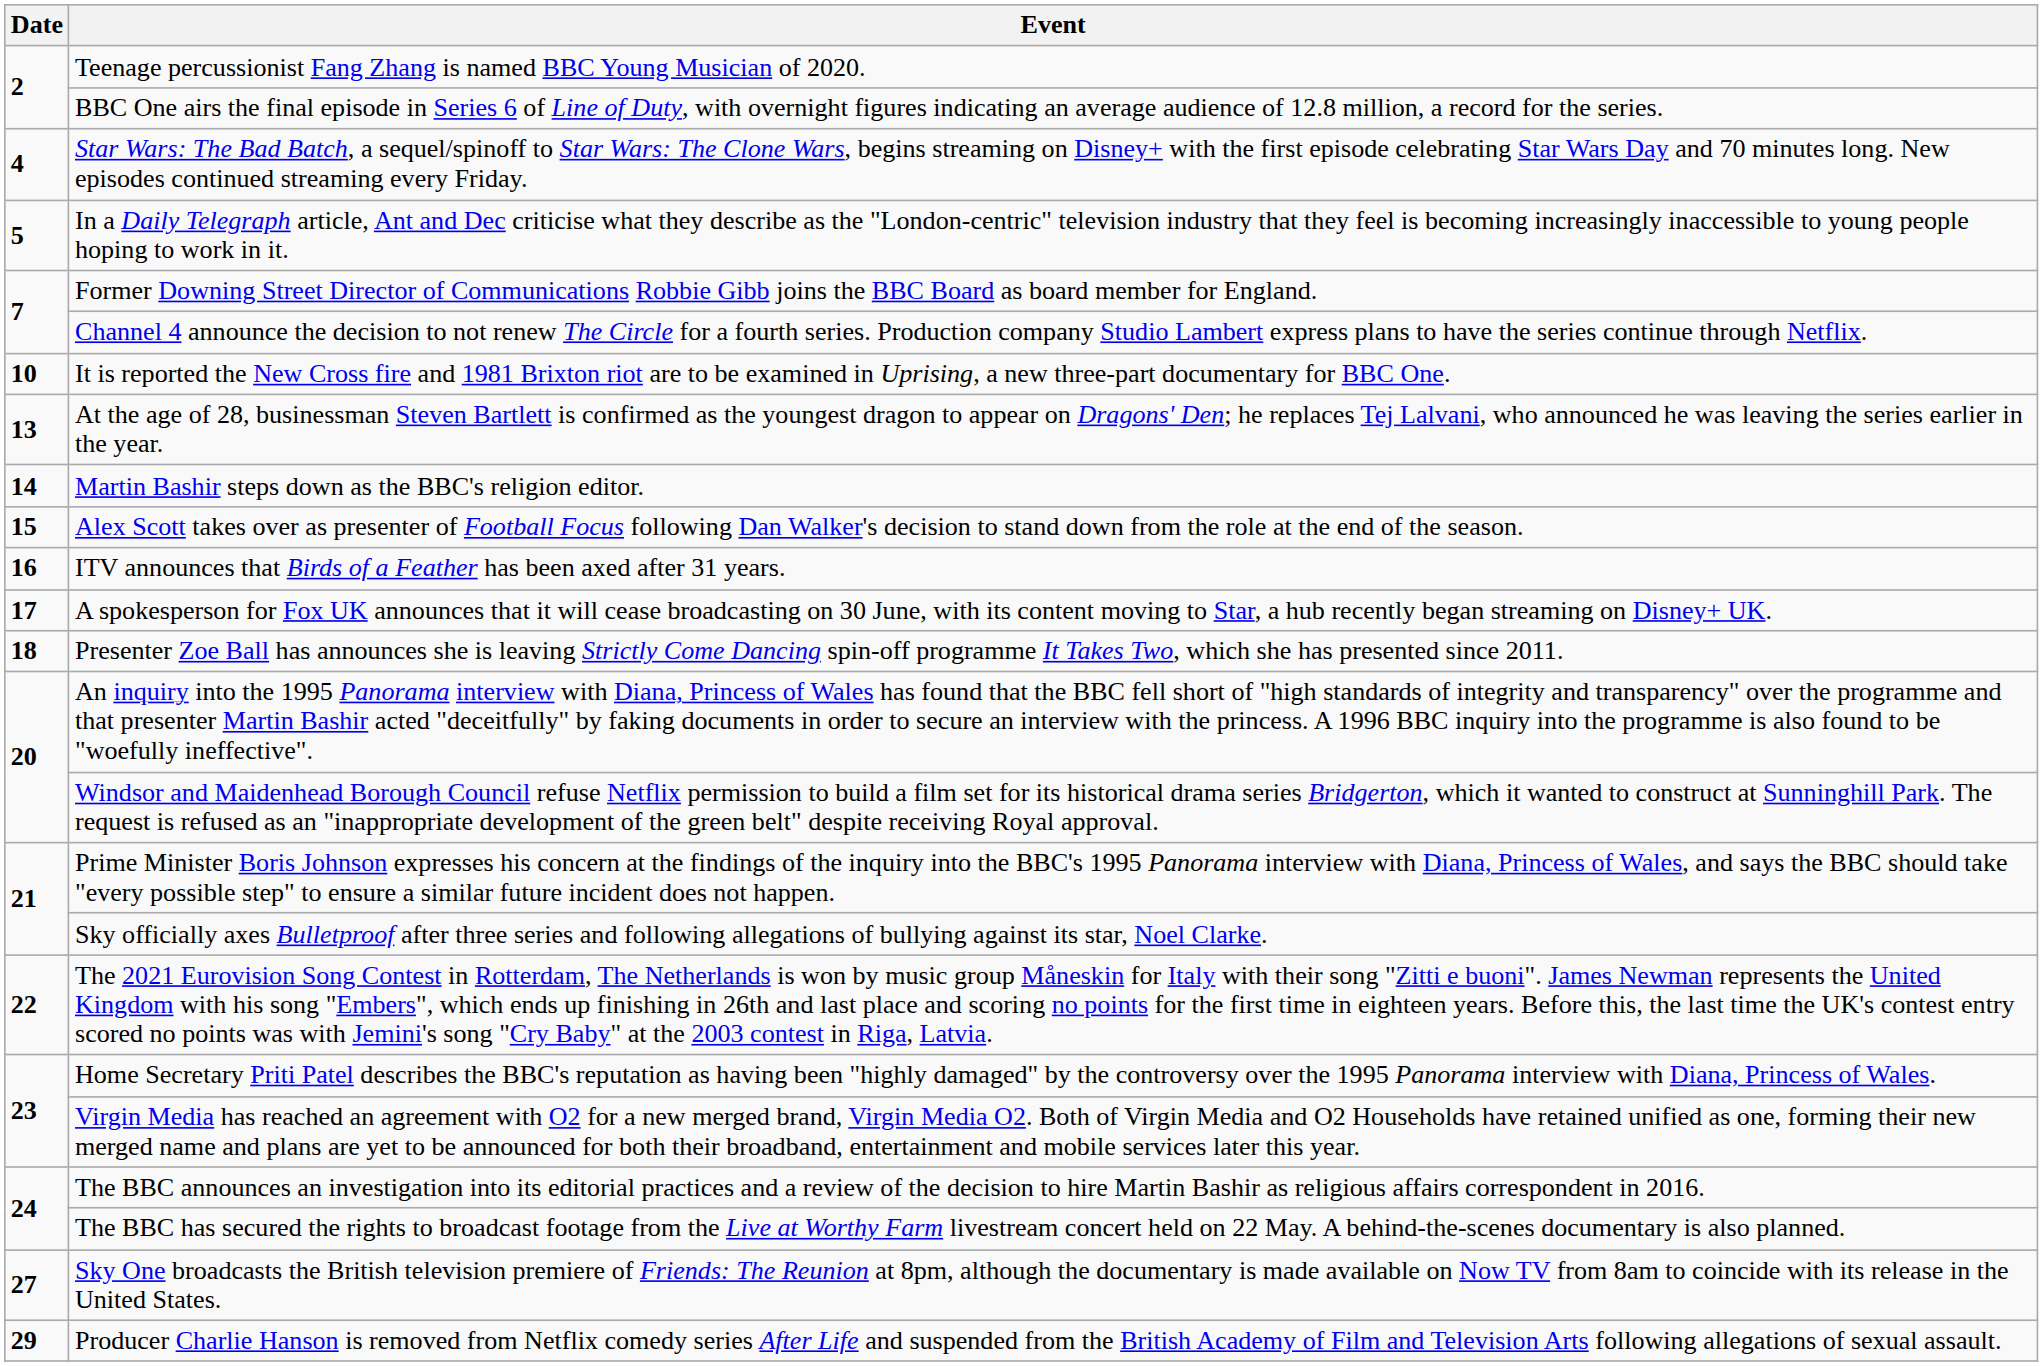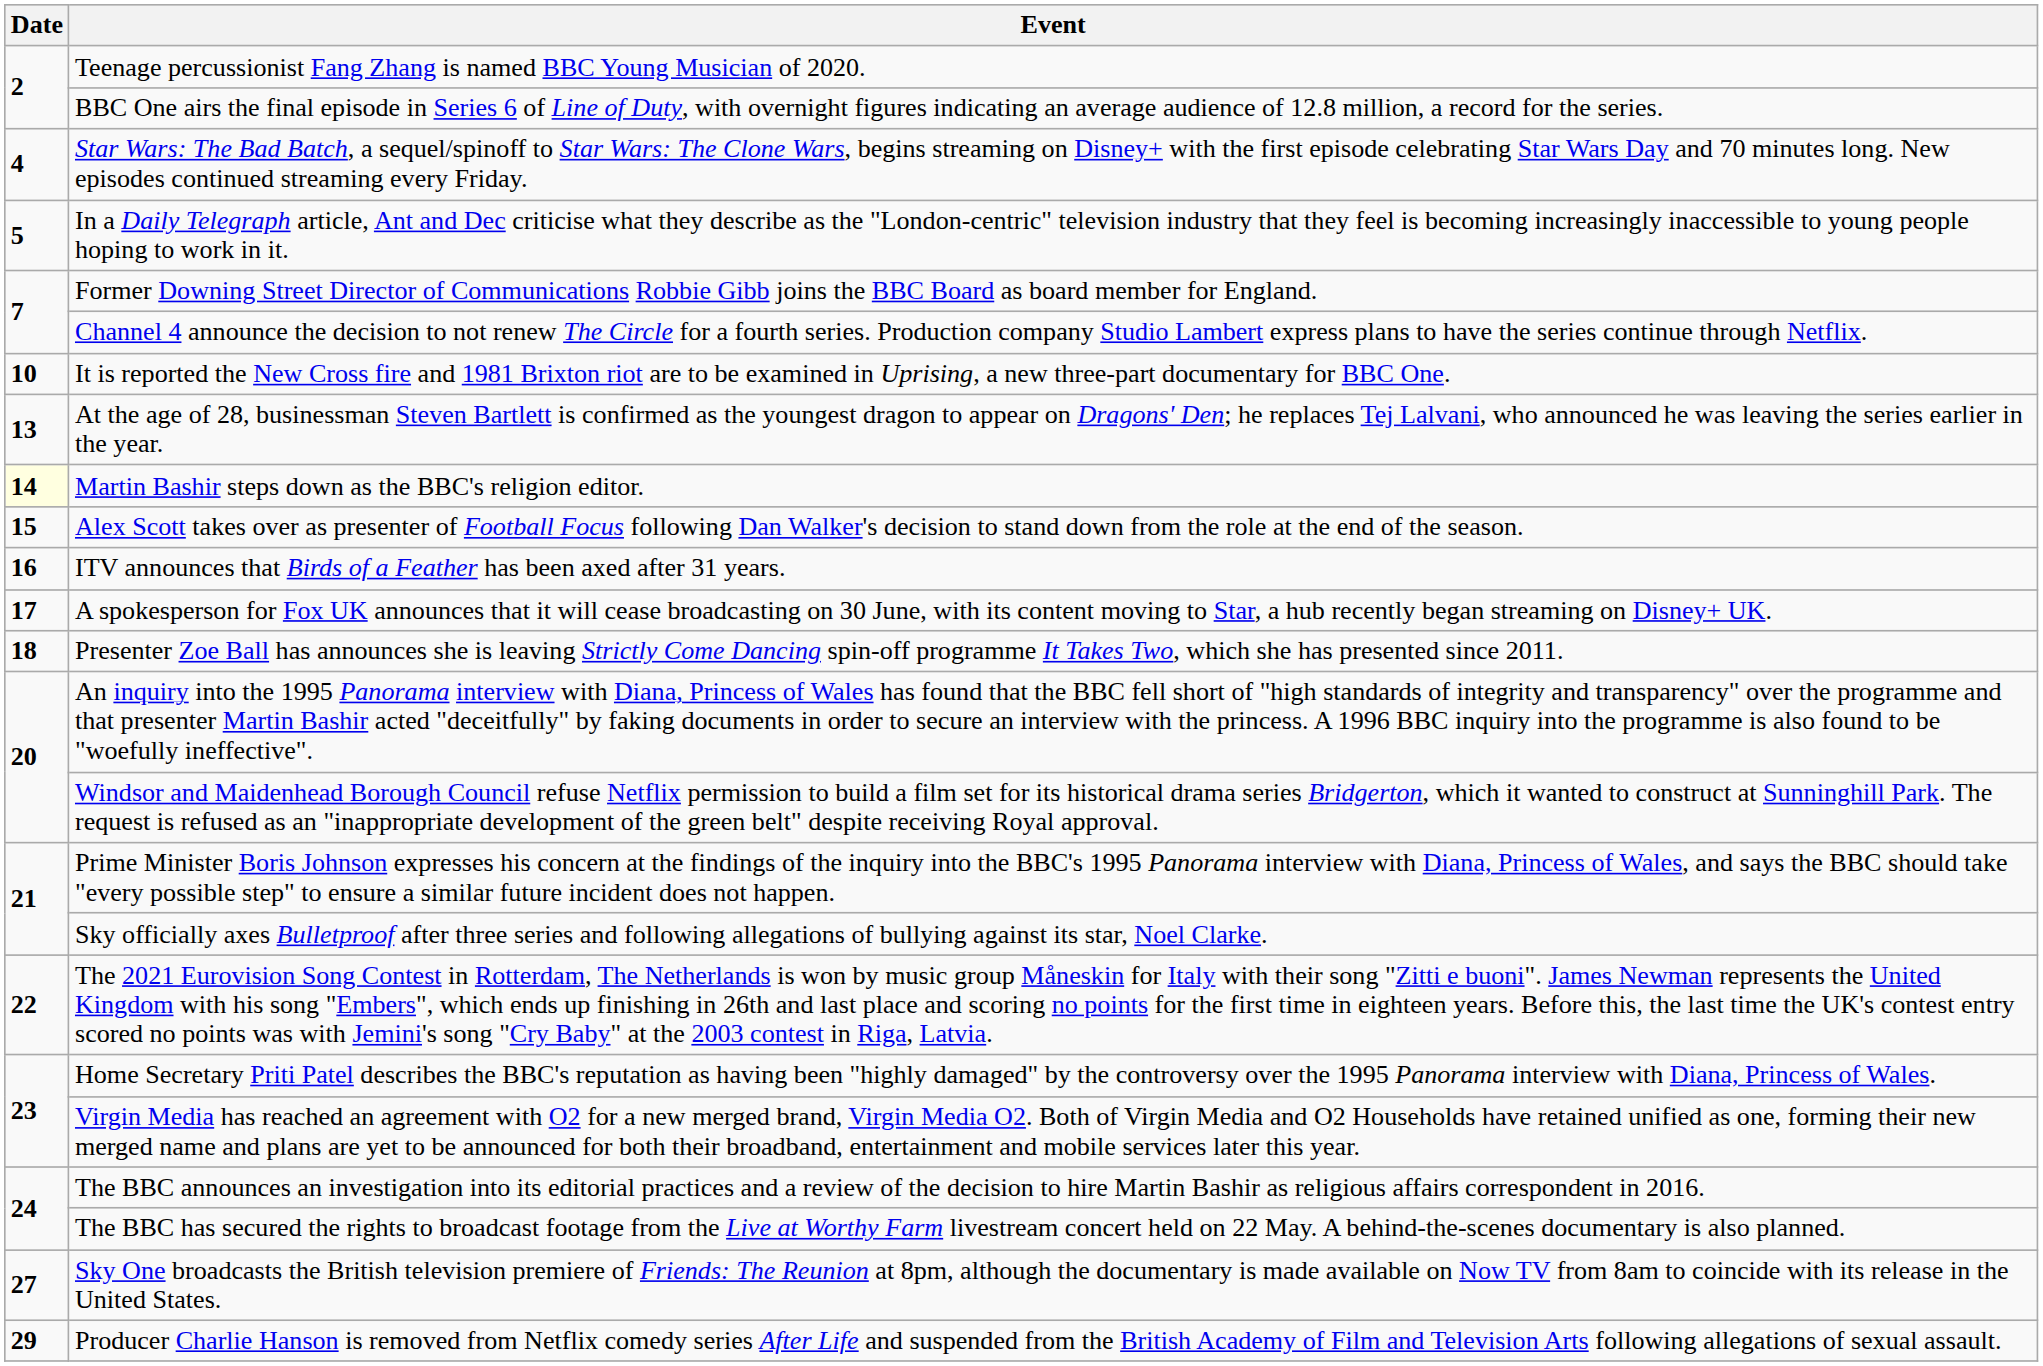Martin Bashir steps down as the BBC's religion editor. | Date: no background -> lightyellow background
